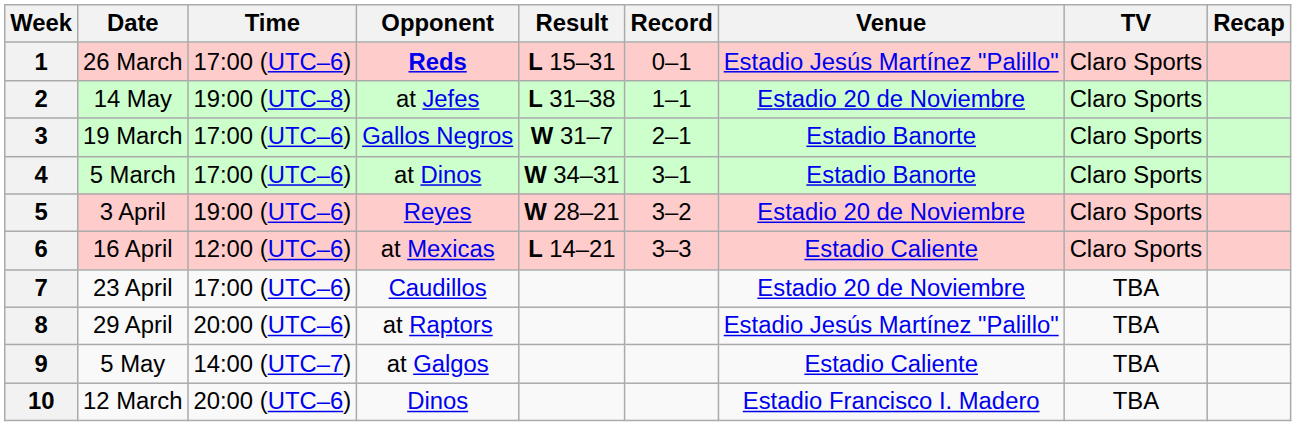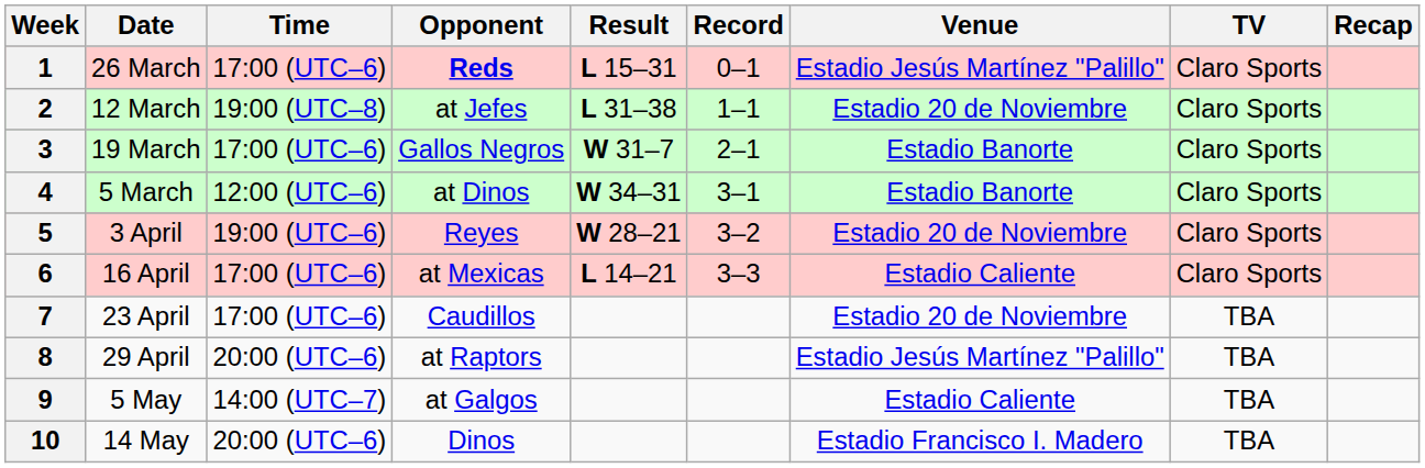2 | Date: 14 May -> 12 March
4 | Time: 17:00 (UTC–6) -> 12:00 (UTC–6)
6 | Time: 12:00 (UTC–6) -> 17:00 (UTC–6)
10 | Date: 12 March -> 14 May
